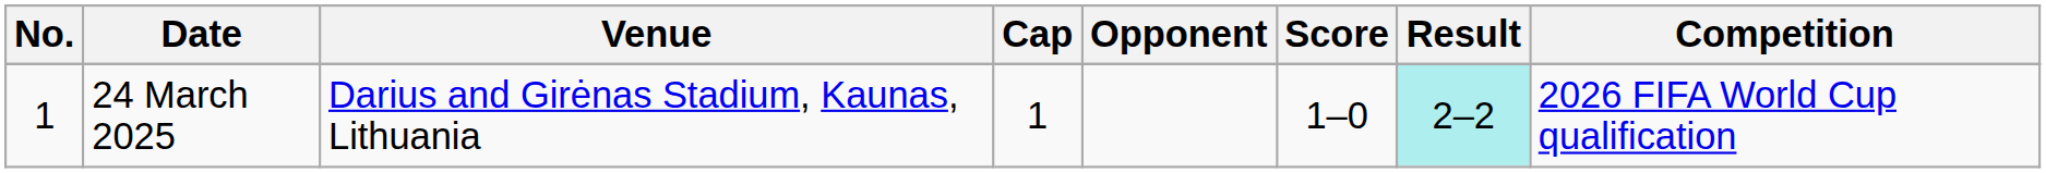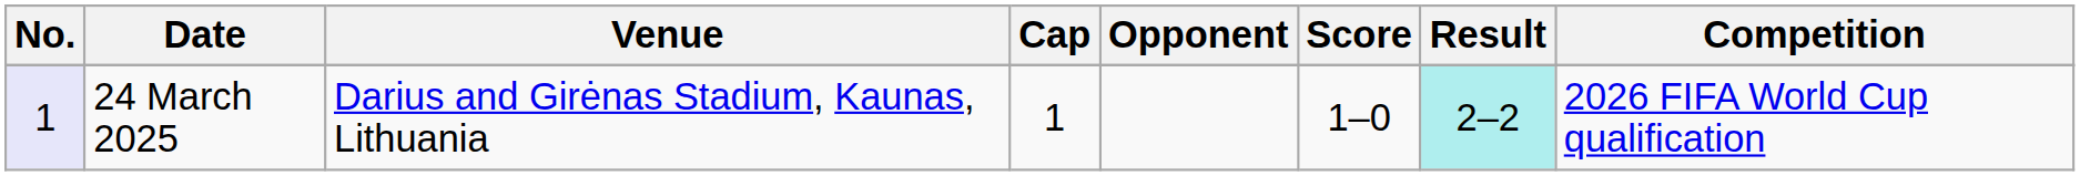24 March 2025 | No.: no background -> lavender background
